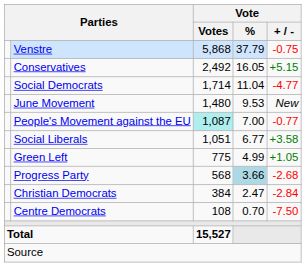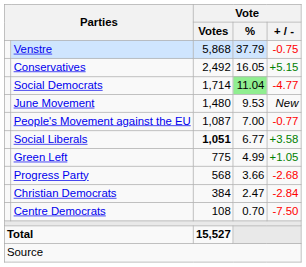Social Democrats | Vote / %: no background -> lightgreen background
People's Movement against the EU | Vote / Votes: paleturquoise background -> no background
Social Liberals | Vote / Votes: normal -> bold
Progress Party | Vote / %: lightblue background -> no background
